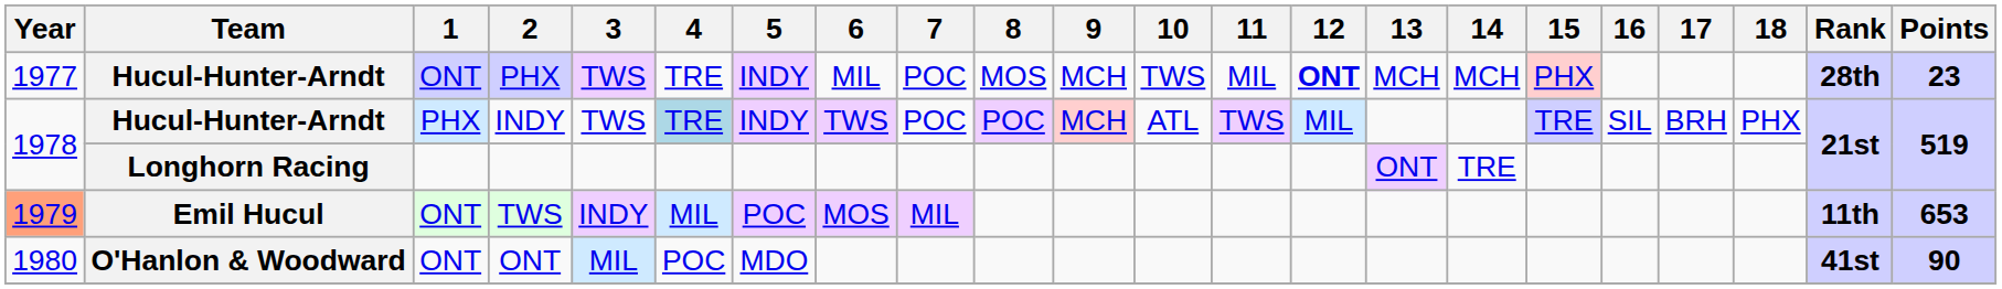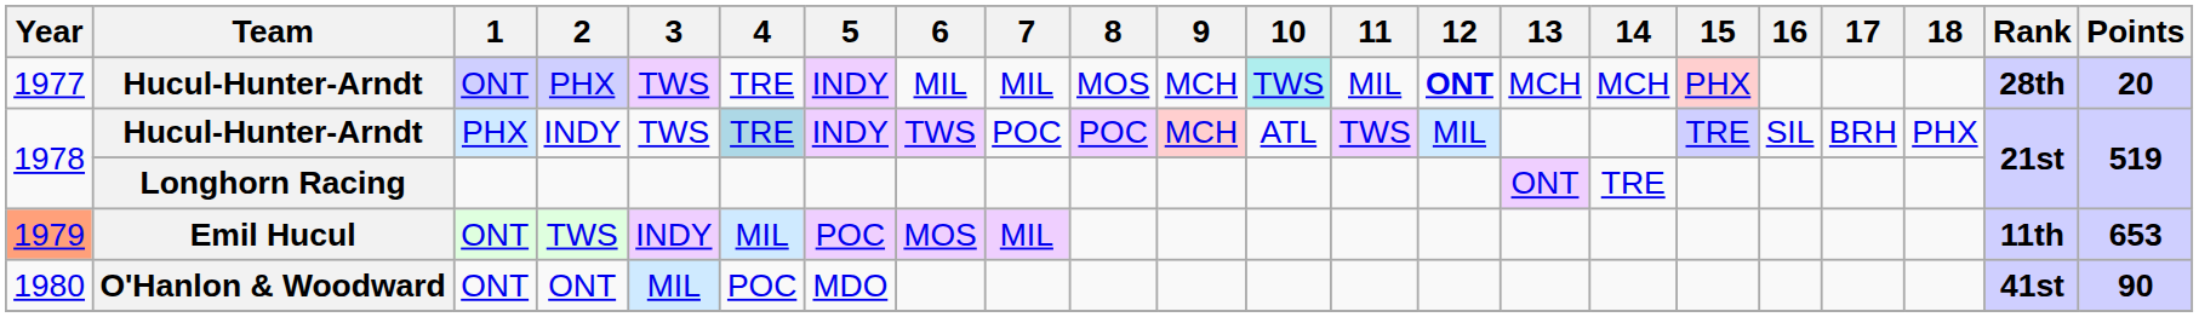row 2 | 7: POC -> MIL
row 2 | 10: no background -> paleturquoise background
row 2 | Points: 23 -> 20
